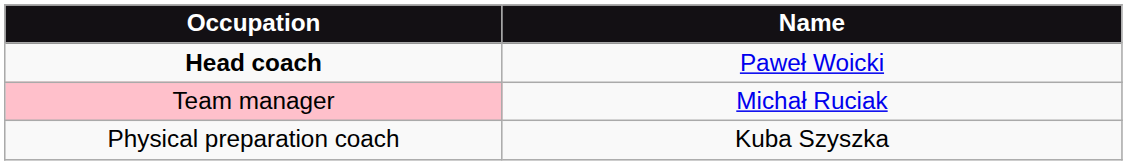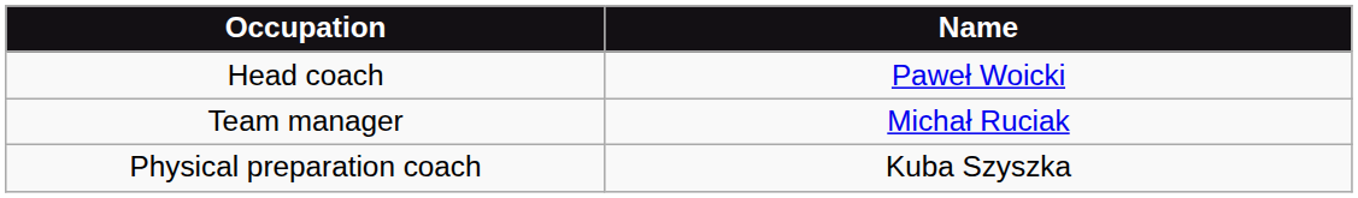Head coach | Occupation: bold -> normal
Team manager | Occupation: pink background -> no background
